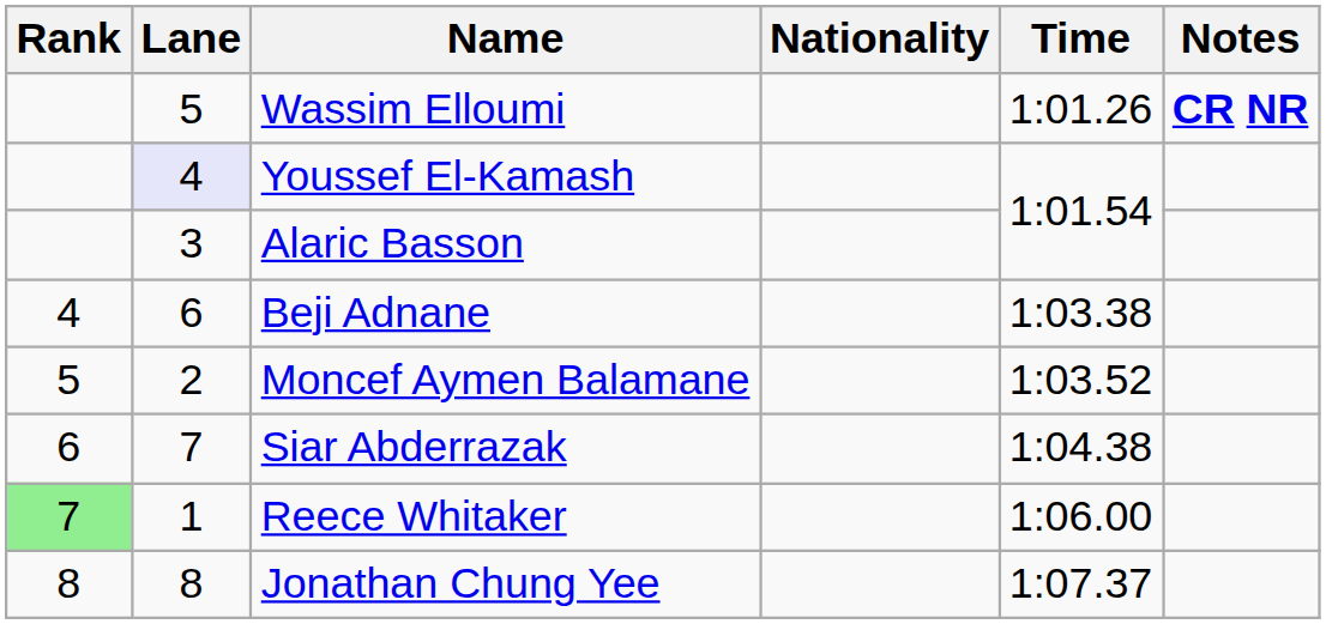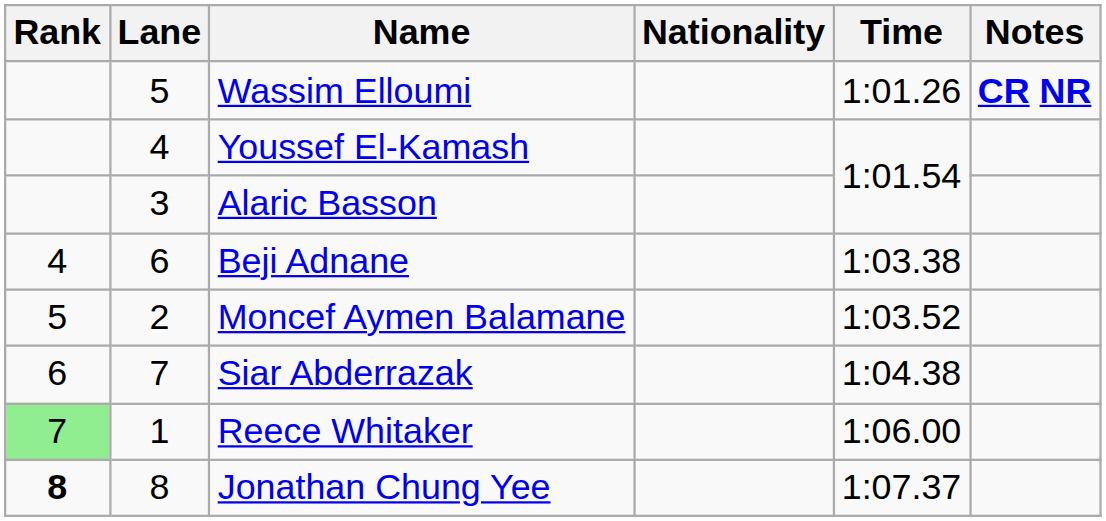Youssef El-Kamash | Lane: lavender background -> no background
Jonathan Chung Yee | Rank: normal -> bold
